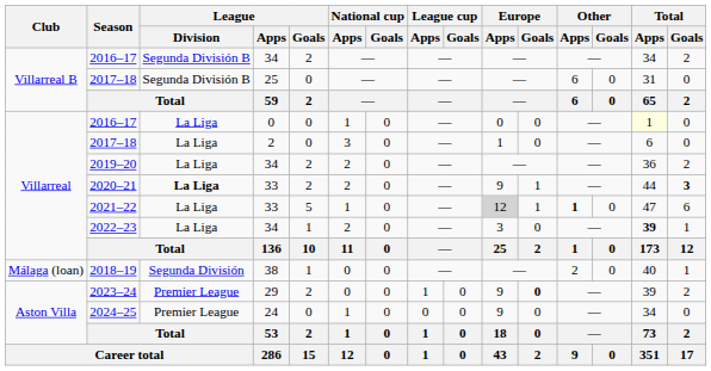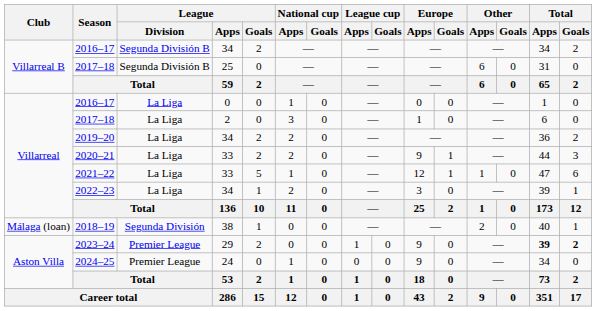2016–17 / 0 | Total / Apps: lightyellow background -> no background
2020–21 | League / Division: bold -> normal
2020–21 | Total / Goals: bold -> normal
2021–22 | Europe / Apps: lightgrey background -> no background
2021–22 | Other / Apps: bold -> normal
2022–23 | Total / Apps: bold -> normal
2023–24 | Europe / Goals: bold -> normal
2023–24 | Total / Apps: normal -> bold
2023–24 | Total / Goals: normal -> bold
